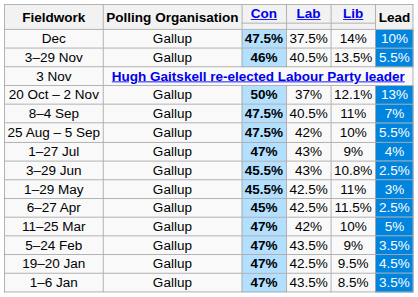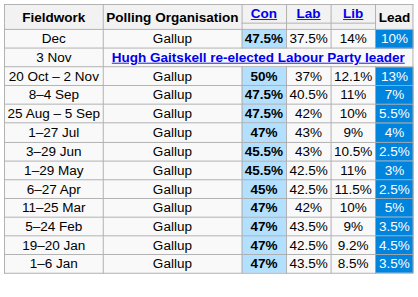- row: 3–29 Nov | Gallup | 46% | 40.5% | 13.5% | 5.5%
3–29 Jun | Lib: 10.8% -> 10.5%
19–20 Jan | Lib: 9.5% -> 9.2%
